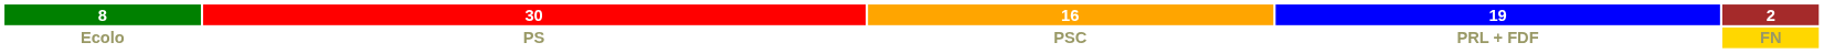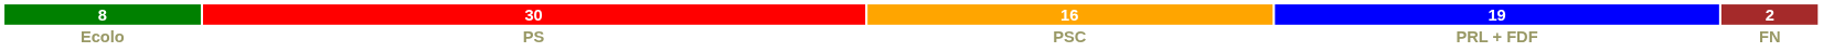Ecolo | column 5: gold background -> no background
